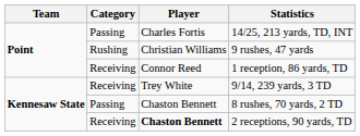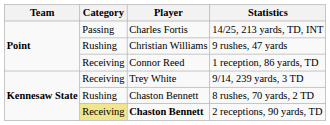8 rushes, 70 yards, 2 TD | Category: Passing -> Rushing
2 receptions, 90 yards, TD | Category: no background -> khaki background
